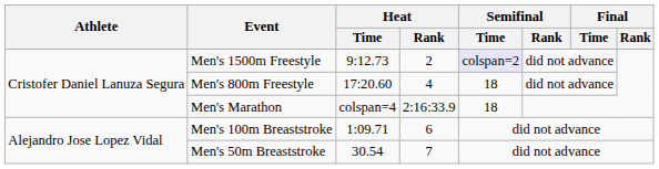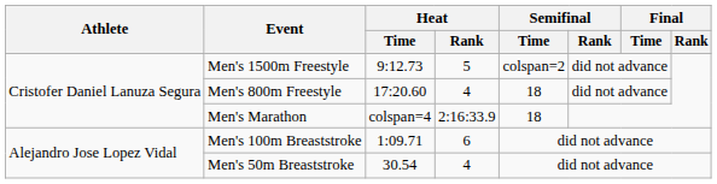Men's 1500m Freestyle | Heat / Rank: 2 -> 5
Men's 1500m Freestyle | Semifinal / Time: lavender background -> no background
Men's 50m Breaststroke | Heat / Rank: 7 -> 4
